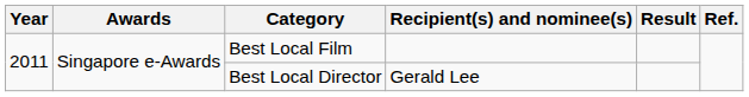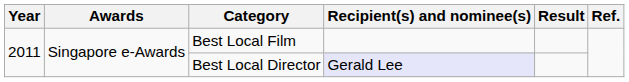Best Local Director | Recipient(s) and nominee(s): no background -> lavender background
